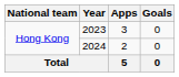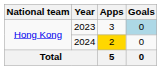2023 | Goals: no background -> lightblue background
2024 | Apps: no background -> gold background
